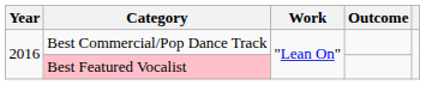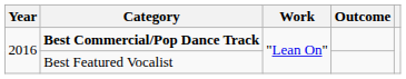Best Commercial/Pop Dance Track | Category: normal -> bold
Best Featured Vocalist | Category: pink background -> no background
